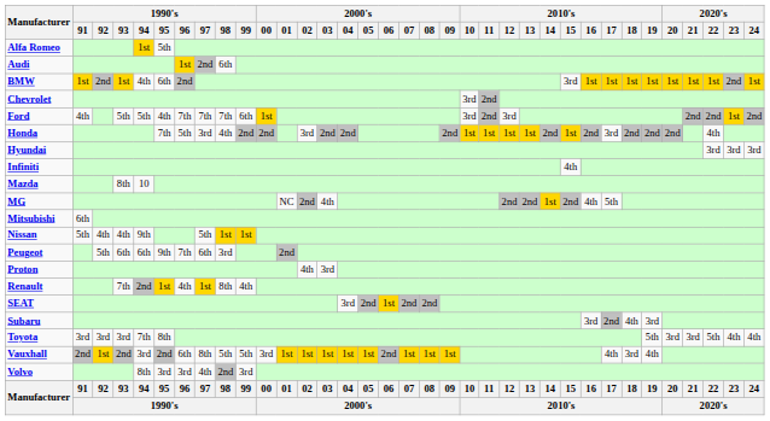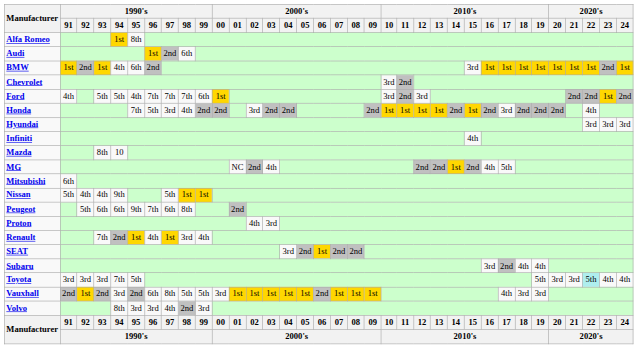Alfa Romeo | 1990's / 95: 5th -> 8th
Peugeot | 1990's / 98: 3rd -> 8th
Renault | 1990's / 98: 8th -> 3rd
Subaru | 2010's / 19: 3rd -> 4th
Toyota | 1990's / 95: 8th -> 5th
Toyota | 2020's / 22: no background -> paleturquoise background
Vauxhall | 2010's / 19: 4th -> 3rd
